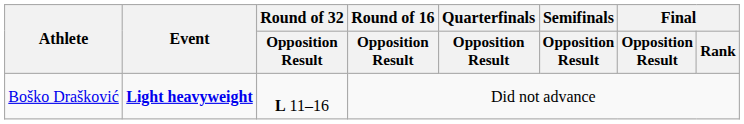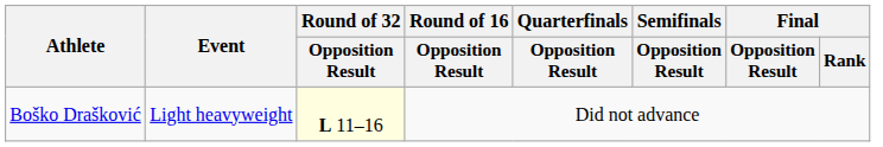Boško Drašković | Event: bold -> normal
Boško Drašković | Round of 32 / Opposition Result: no background -> lightyellow background
